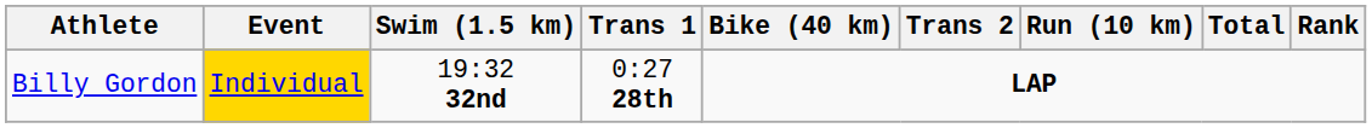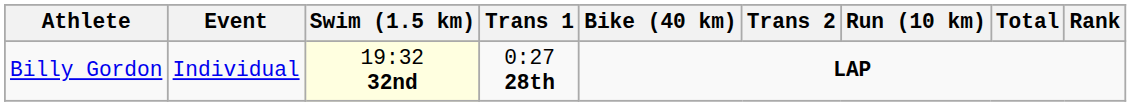Billy Gordon | Event: gold background -> no background
Billy Gordon | Swim (1.5 km): no background -> lightyellow background
